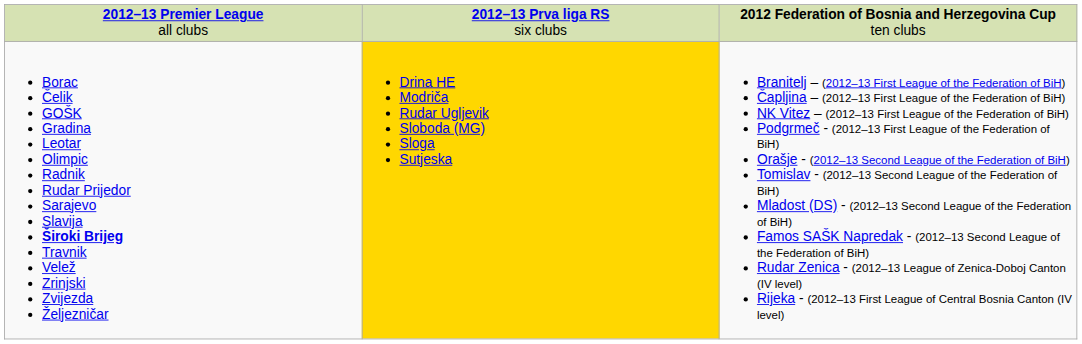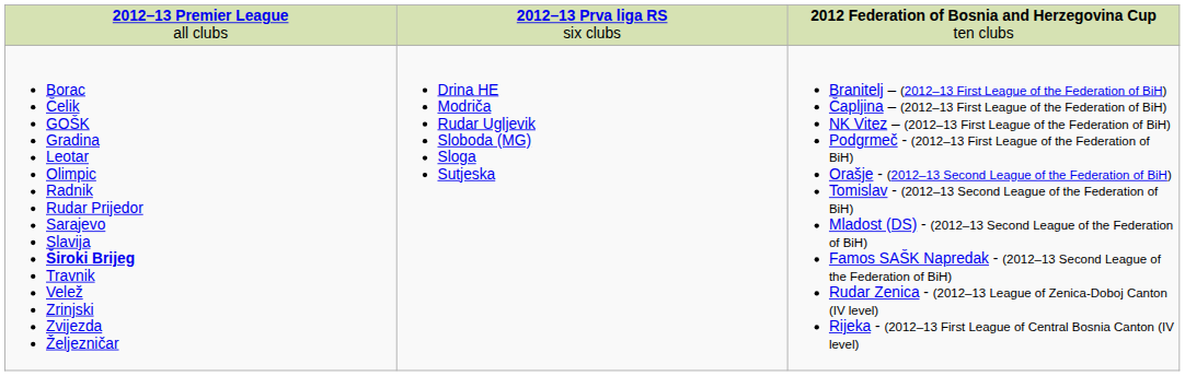row 2 | column 2: gold background -> no background
